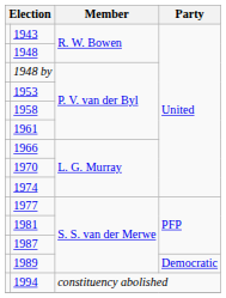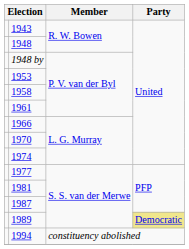1989 | Party: no background -> khaki background
